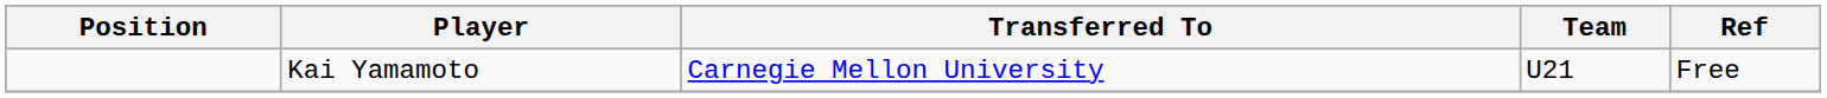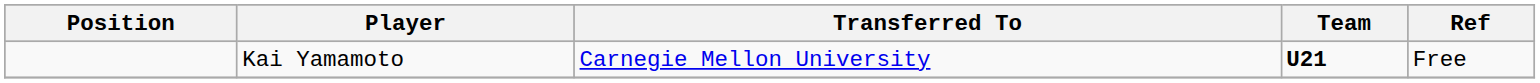Kai Yamamoto | Team: normal -> bold
